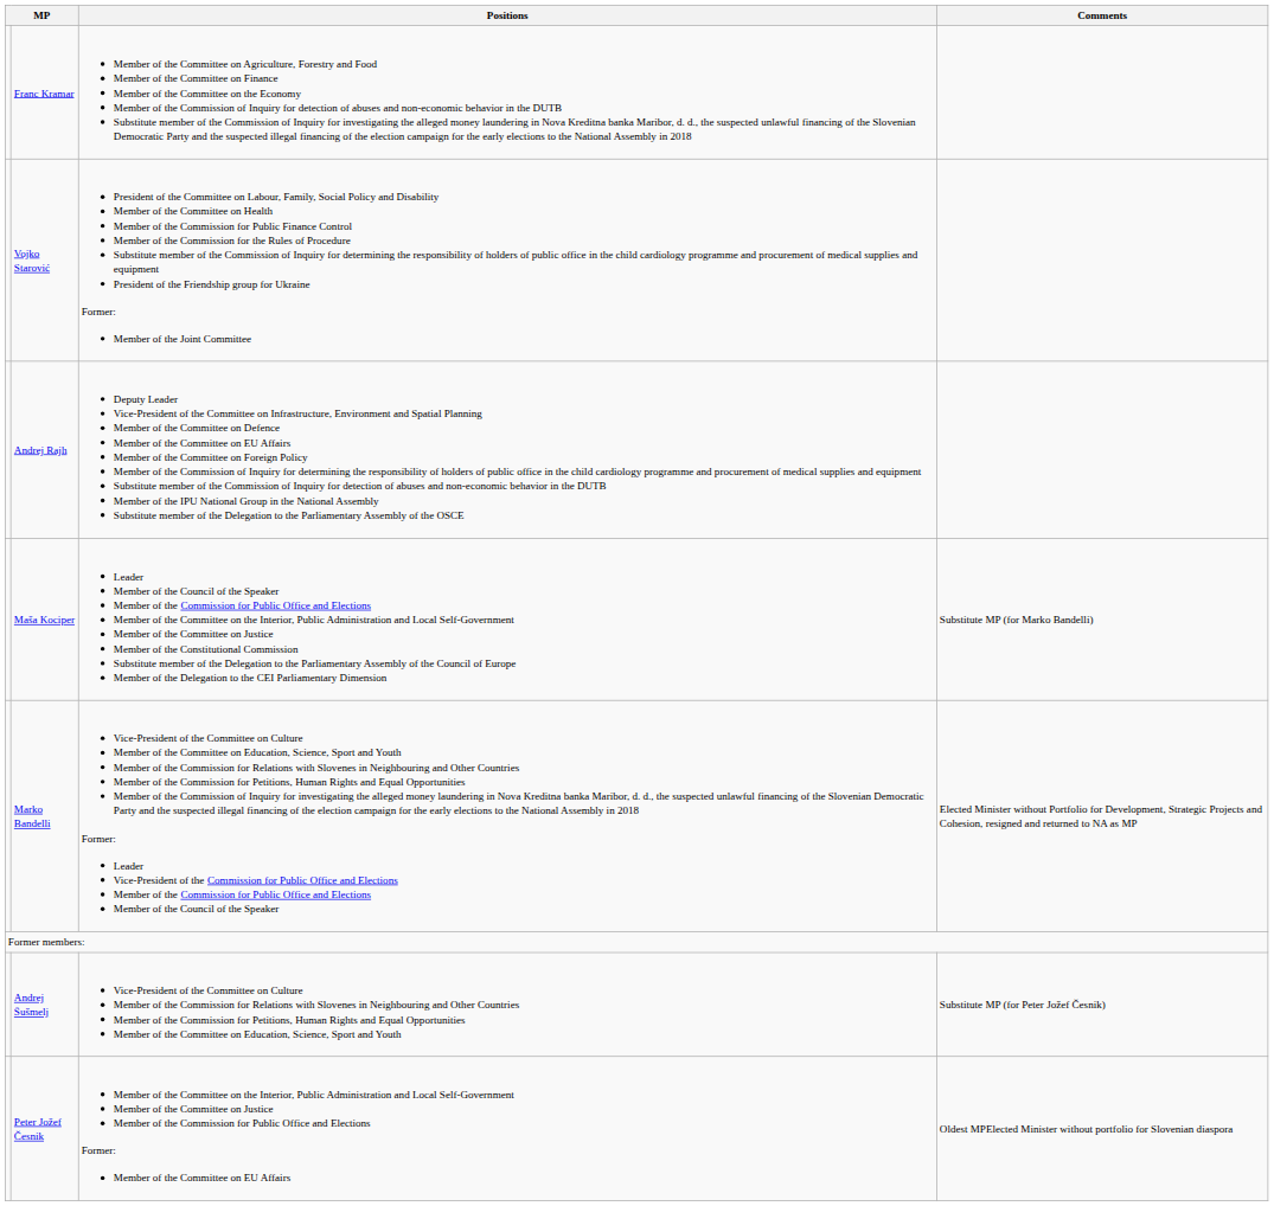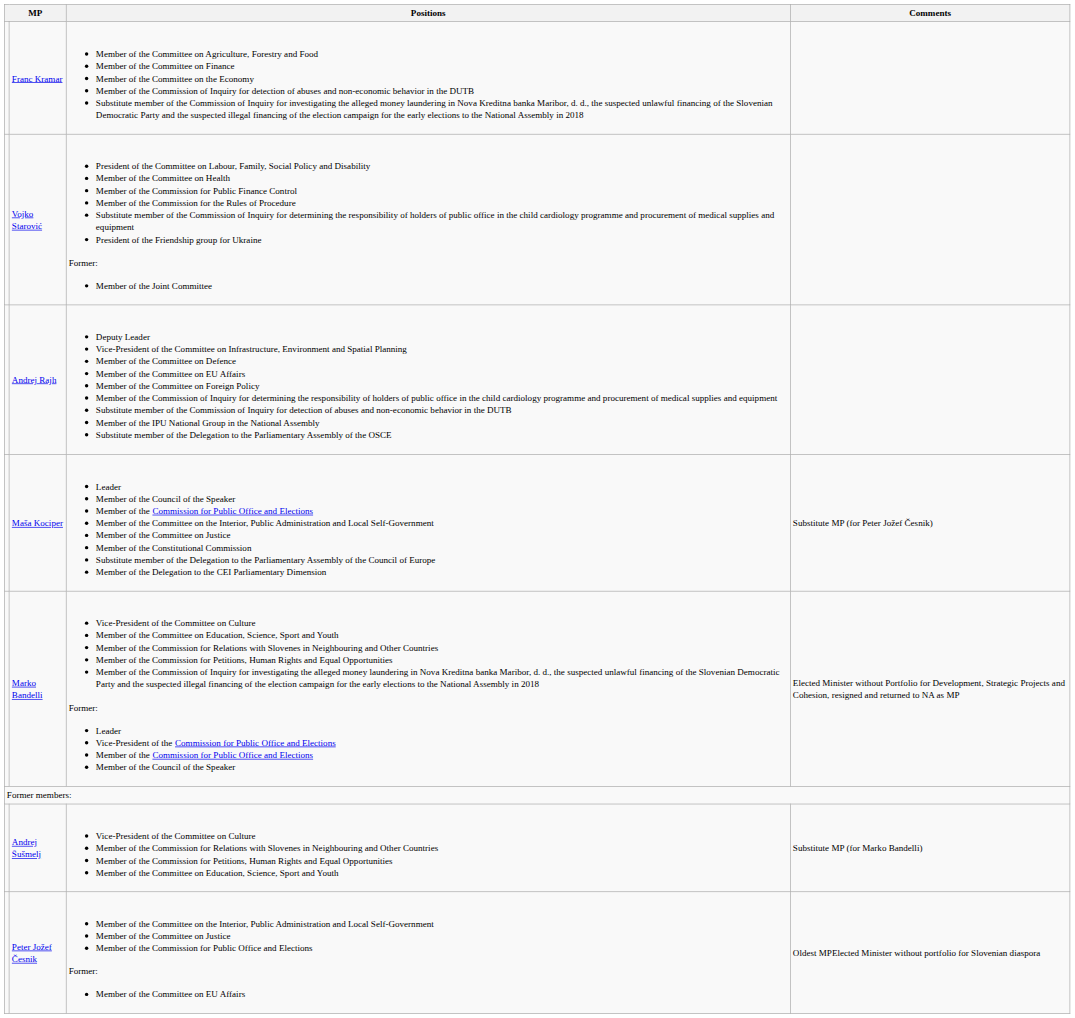Maša Kociper | Comments: Substitute MP (for Marko Bandelli) -> Substitute MP (for Peter Jožef Česnik)
Andrej Šušmelj | Comments: Substitute MP (for Peter Jožef Česnik) -> Substitute MP (for Marko Bandelli)
